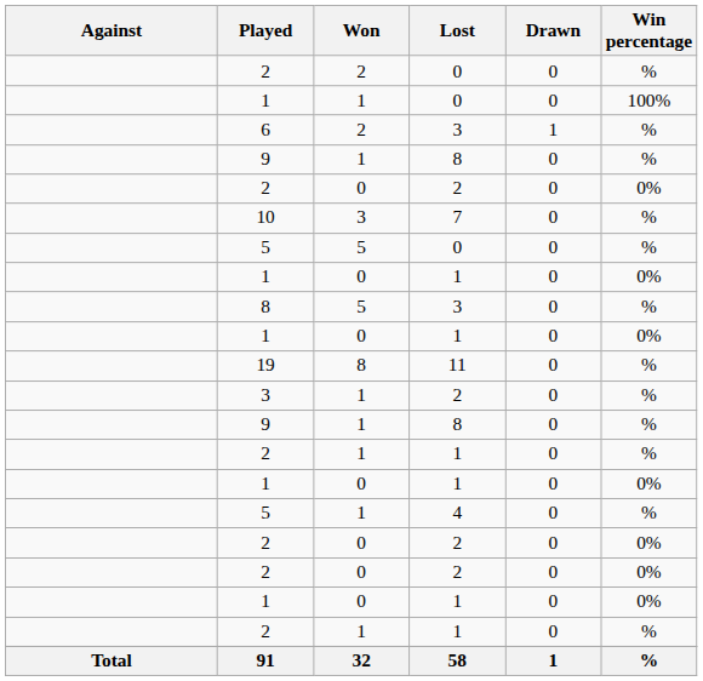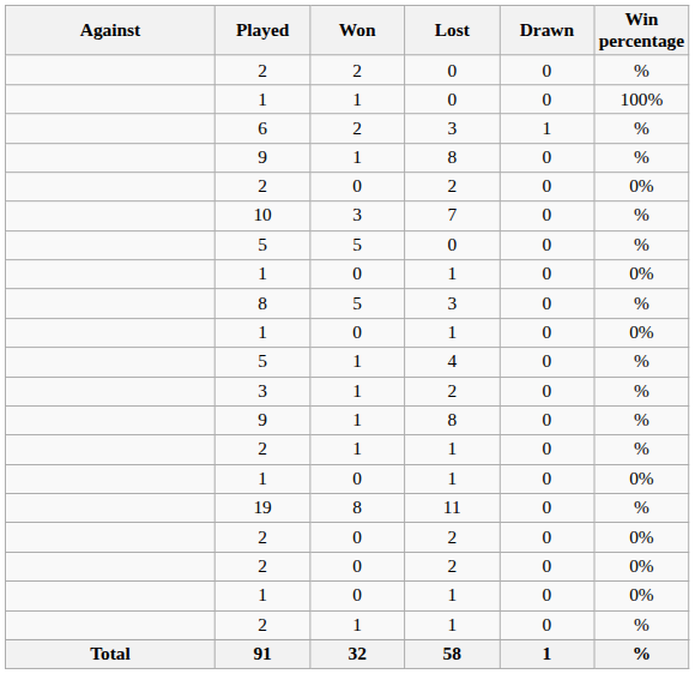rows swapped: 5 / 4 <-> 19
